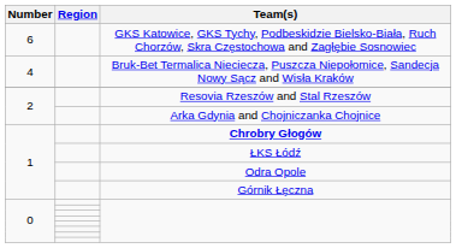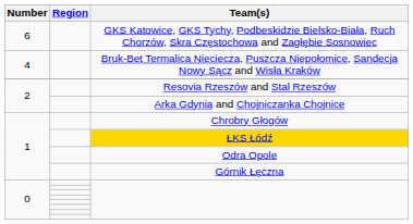Chrobry Głogów | Team(s): bold -> normal
ŁKS Łódź | Team(s): no background -> gold background
